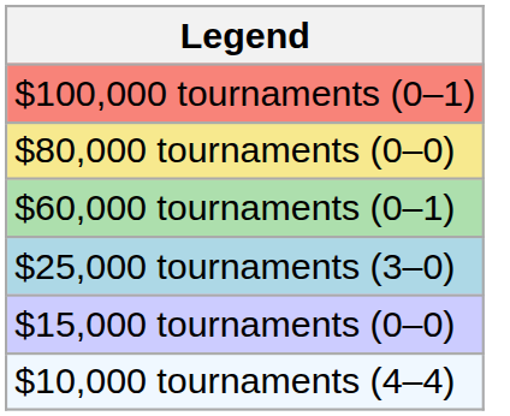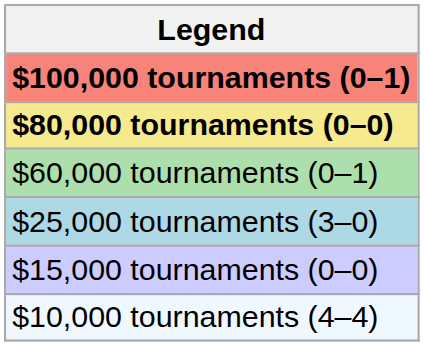row 2 | column 1: normal -> bold
row 3 | column 1: normal -> bold
